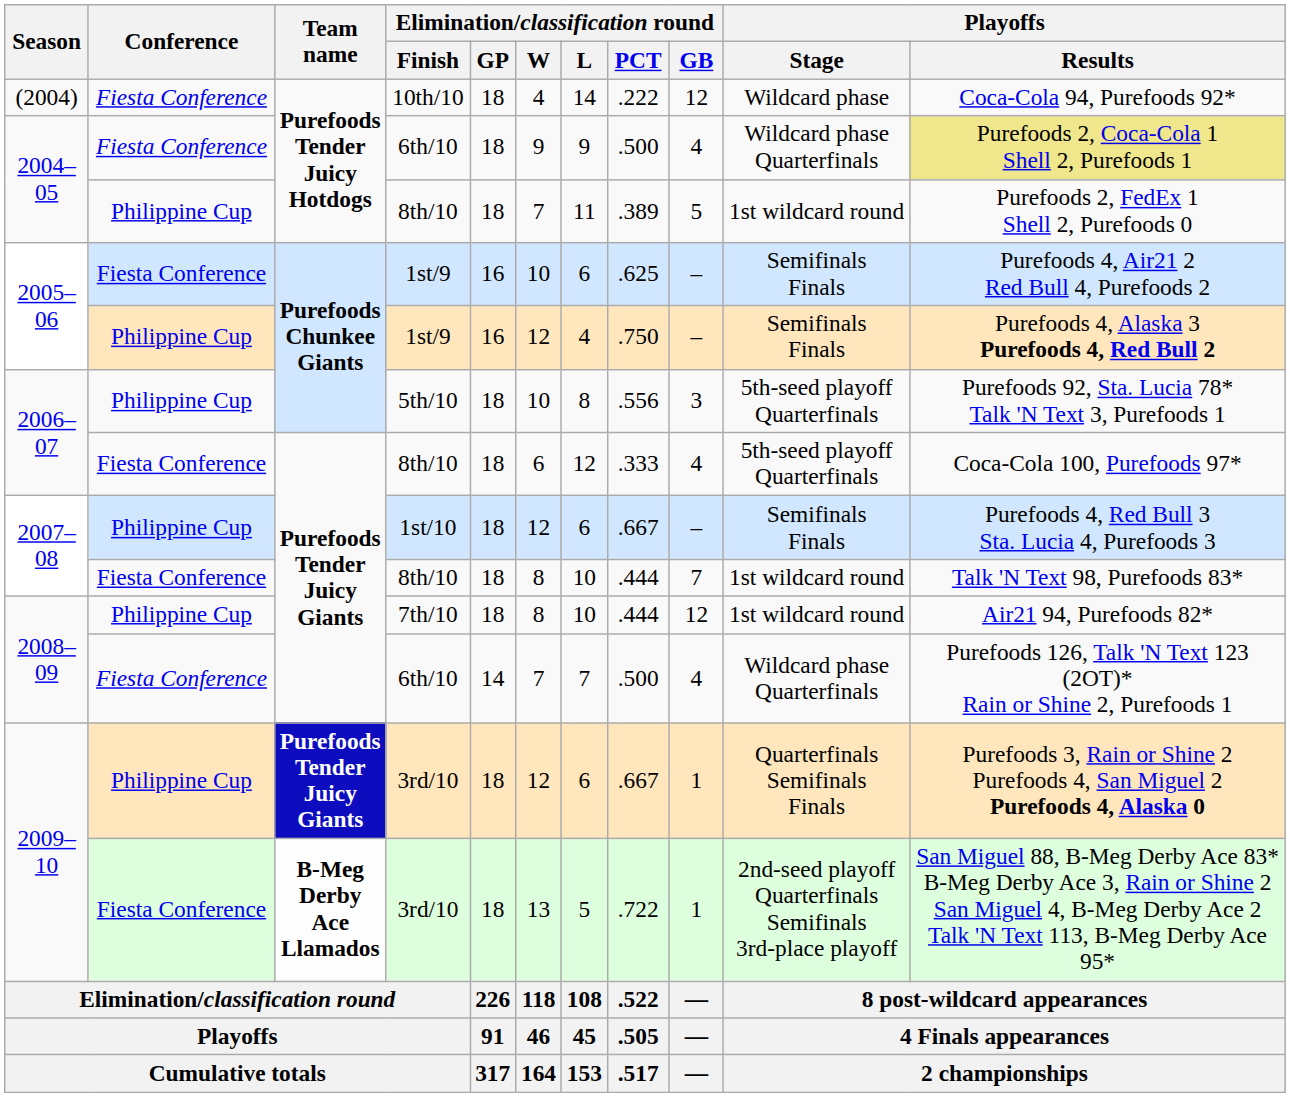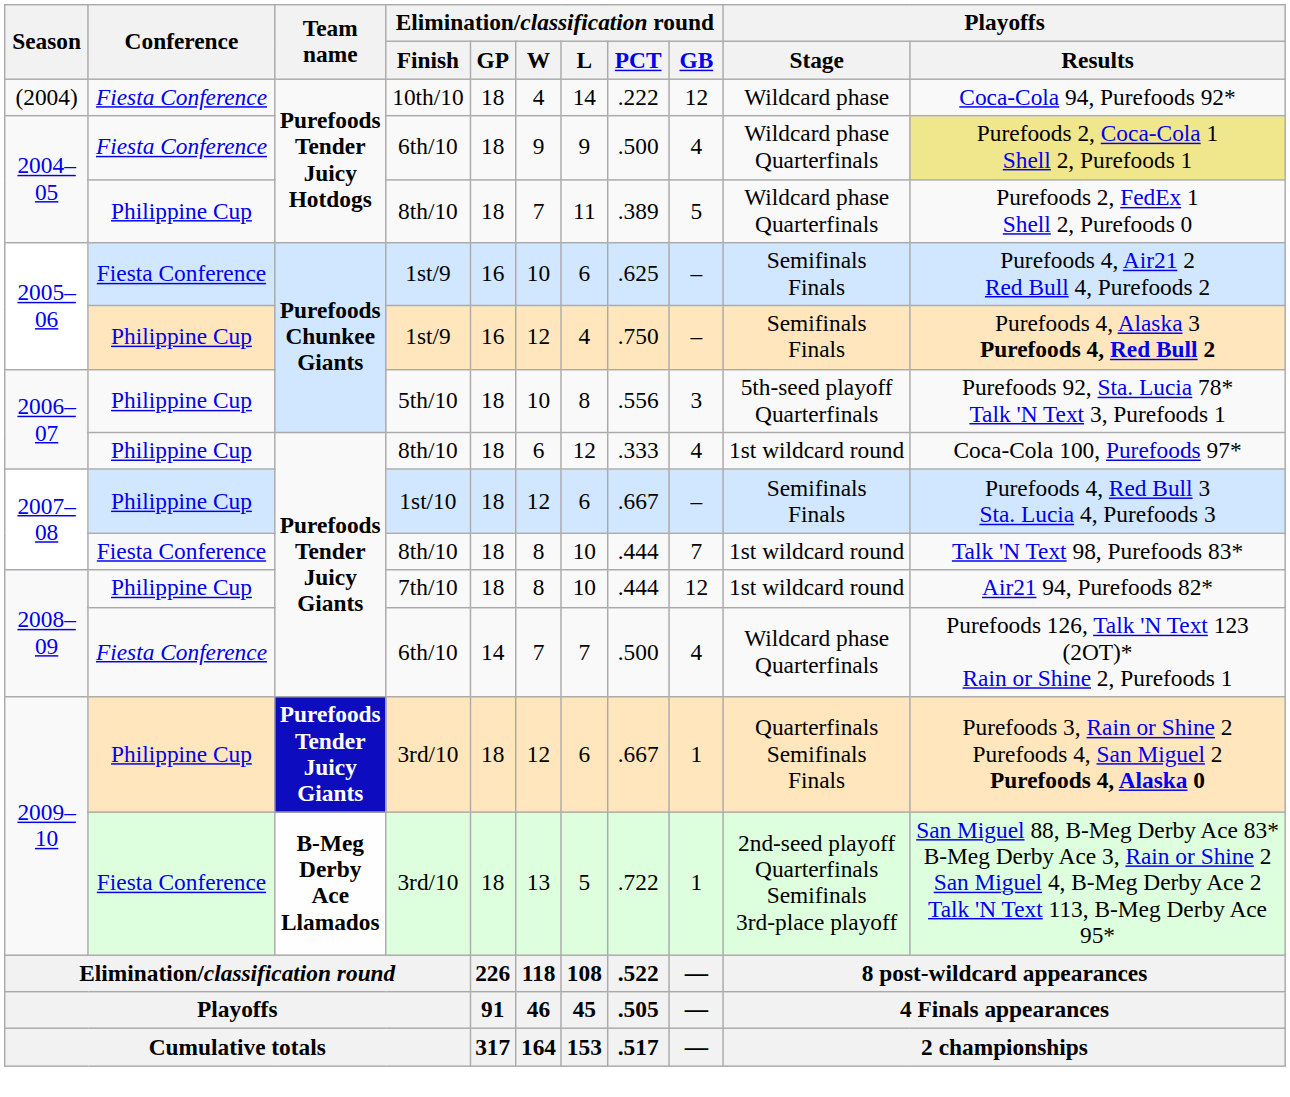2004–05 / 8th/10 | Playoffs / Stage: 1st wildcard round -> Wildcard phase Quarterfinals
2006–07 / 8th/10 | Conference: Fiesta Conference -> Philippine Cup
2006–07 / 8th/10 | Playoffs / Stage: 5th-seed playoff Quarterfinals -> 1st wildcard round
